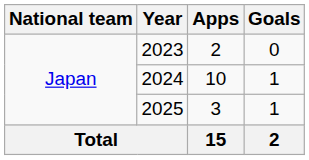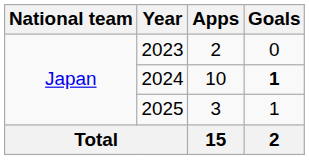2024 | Goals: normal -> bold
